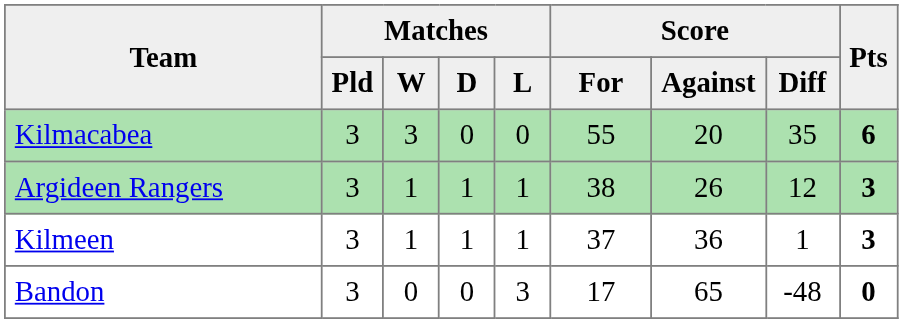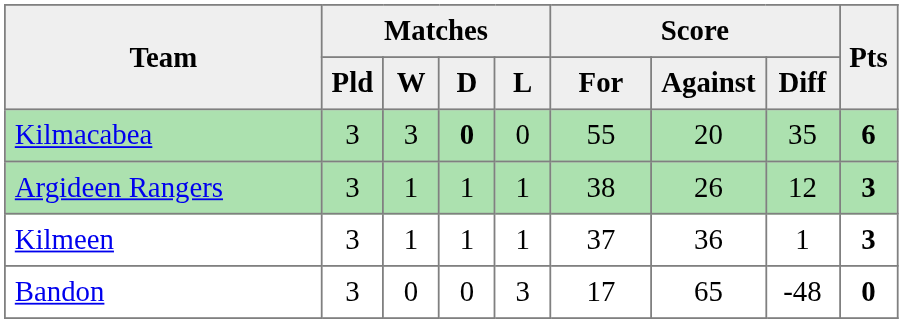Kilmacabea | Matches / D: normal -> bold
